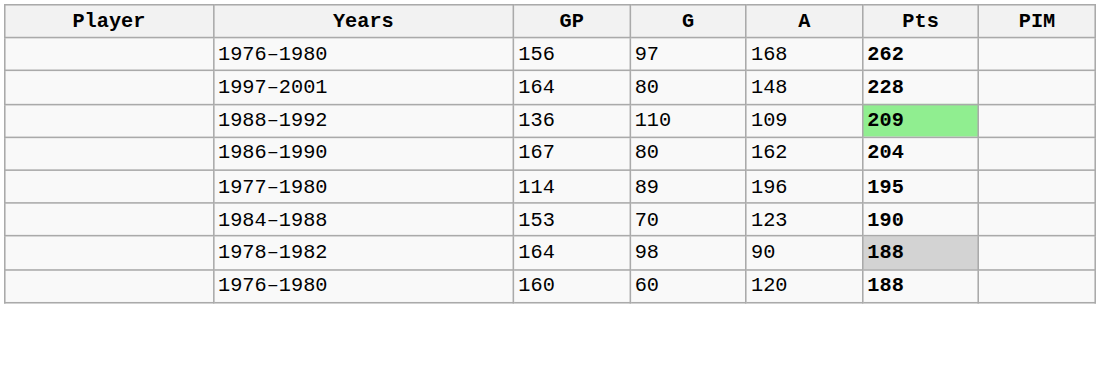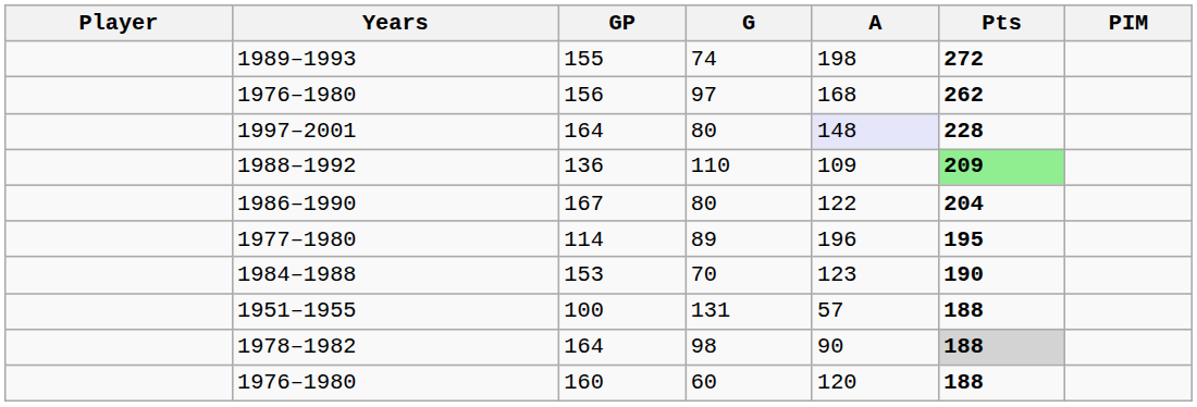+ row: 1989–1993 | 155 | 74 | 198 | 272
1997–2001 | A: no background -> lavender background
1986–1990 | A: 162 -> 122
+ row: 1951–1955 | 100 | 131 | 57 | 188
